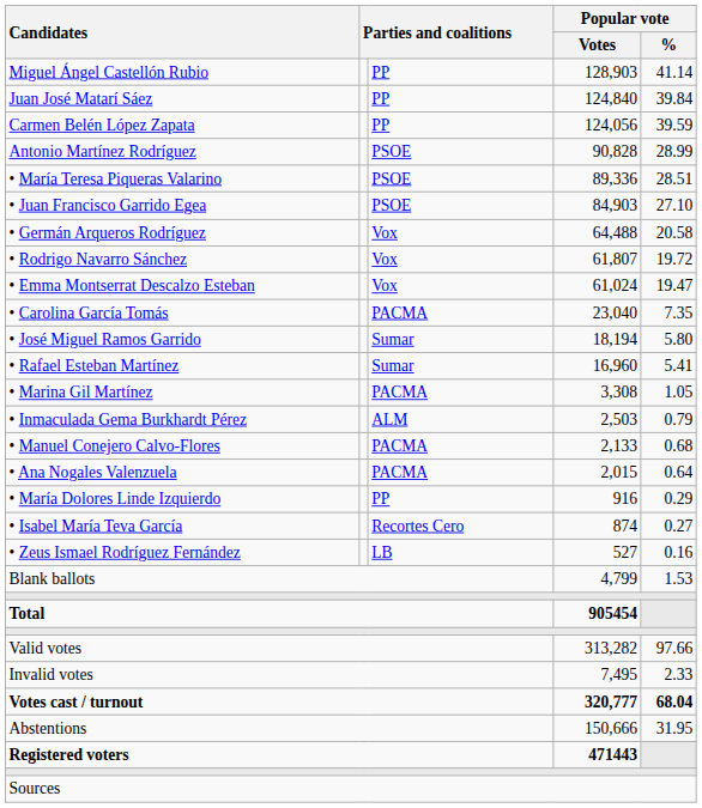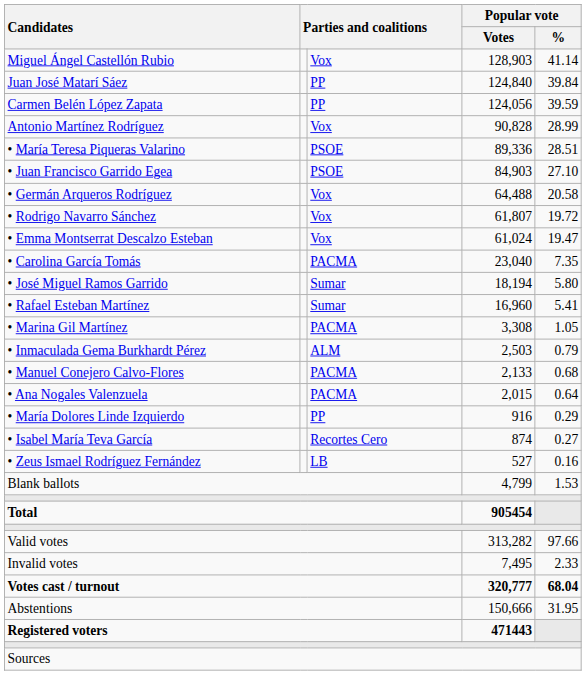Miguel Ángel Castellón Rubio | column 3: PP -> Vox
Antonio Martínez Rodríguez | column 3: PSOE -> Vox
